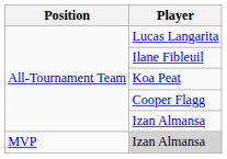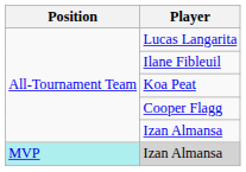row 7 | Position: no background -> paleturquoise background
